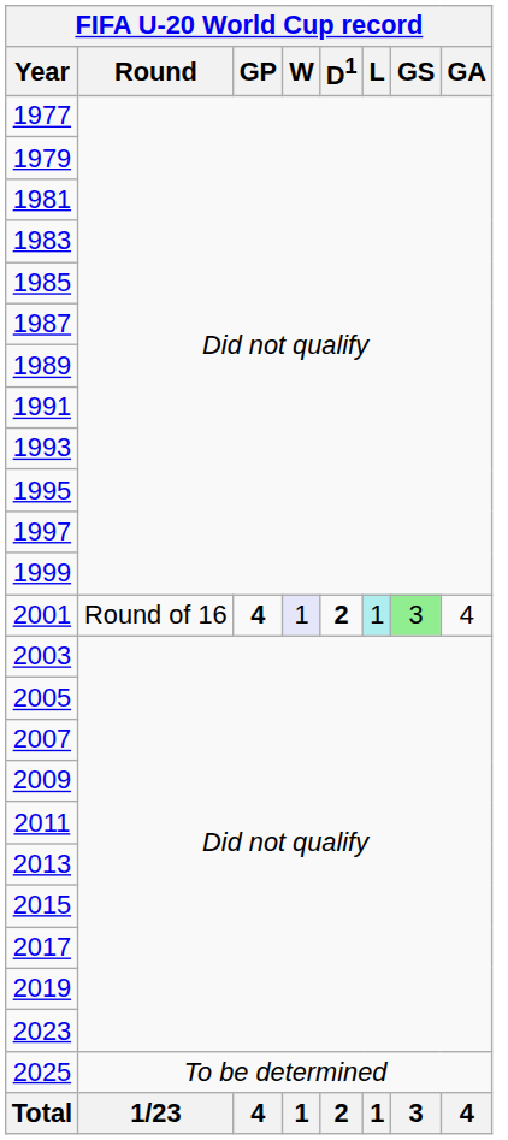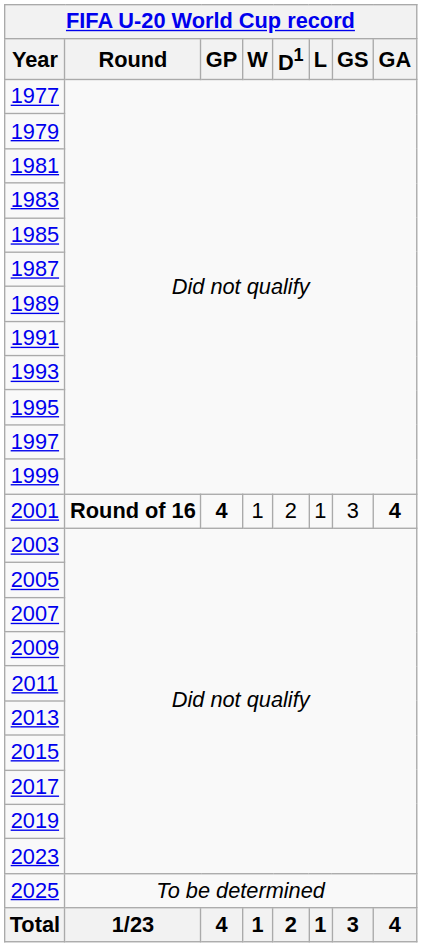2001 | Round: normal -> bold
2001 | W: lavender background -> no background
2001 | D1: bold -> normal
2001 | L: paleturquoise background -> no background
2001 | GS: lightgreen background -> no background
2001 | GA: normal -> bold
